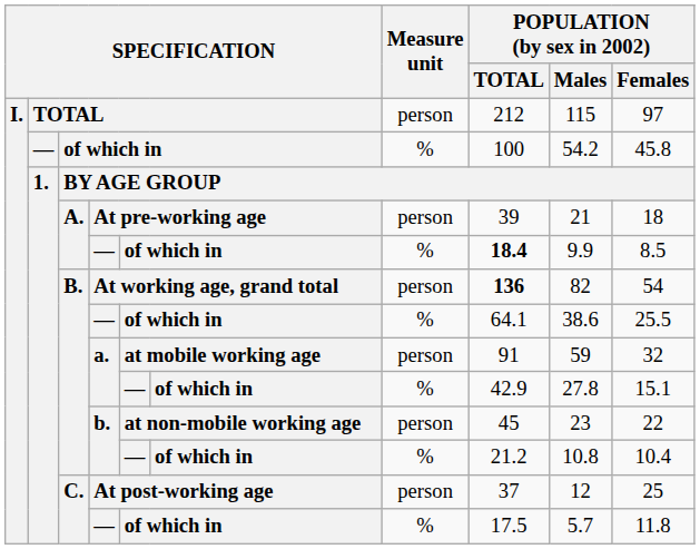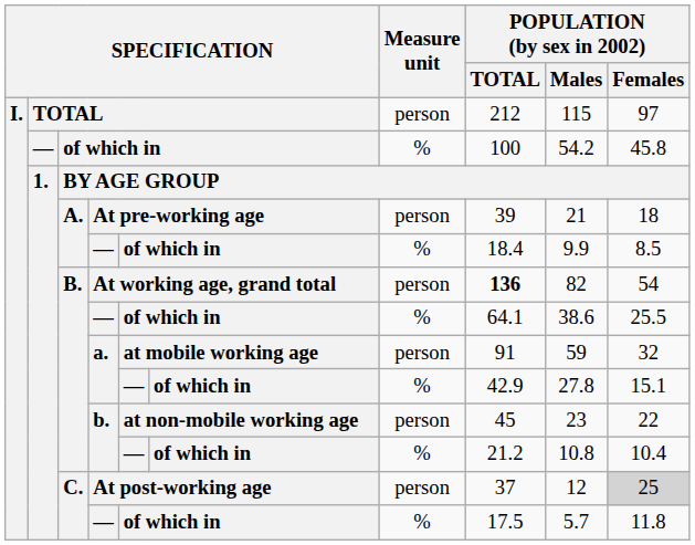A. / — | POPULATION (by sex in 2002) / TOTAL: bold -> normal
At post-working age | POPULATION (by sex in 2002) / Females: no background -> lightgrey background
